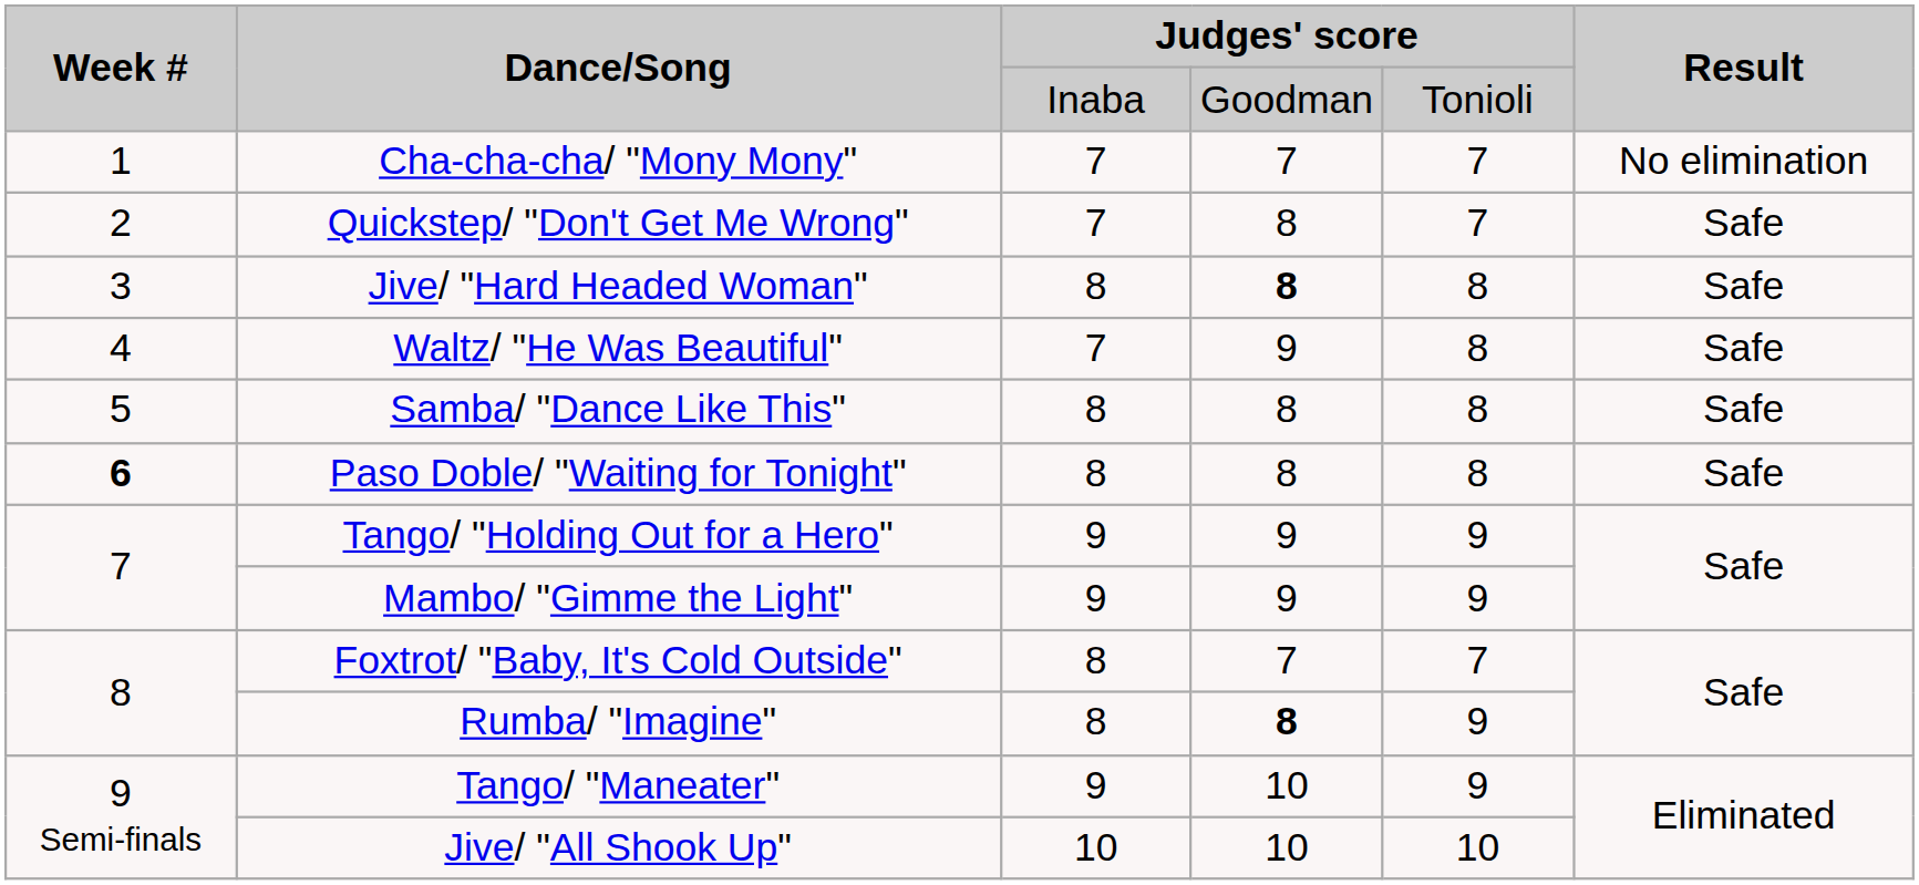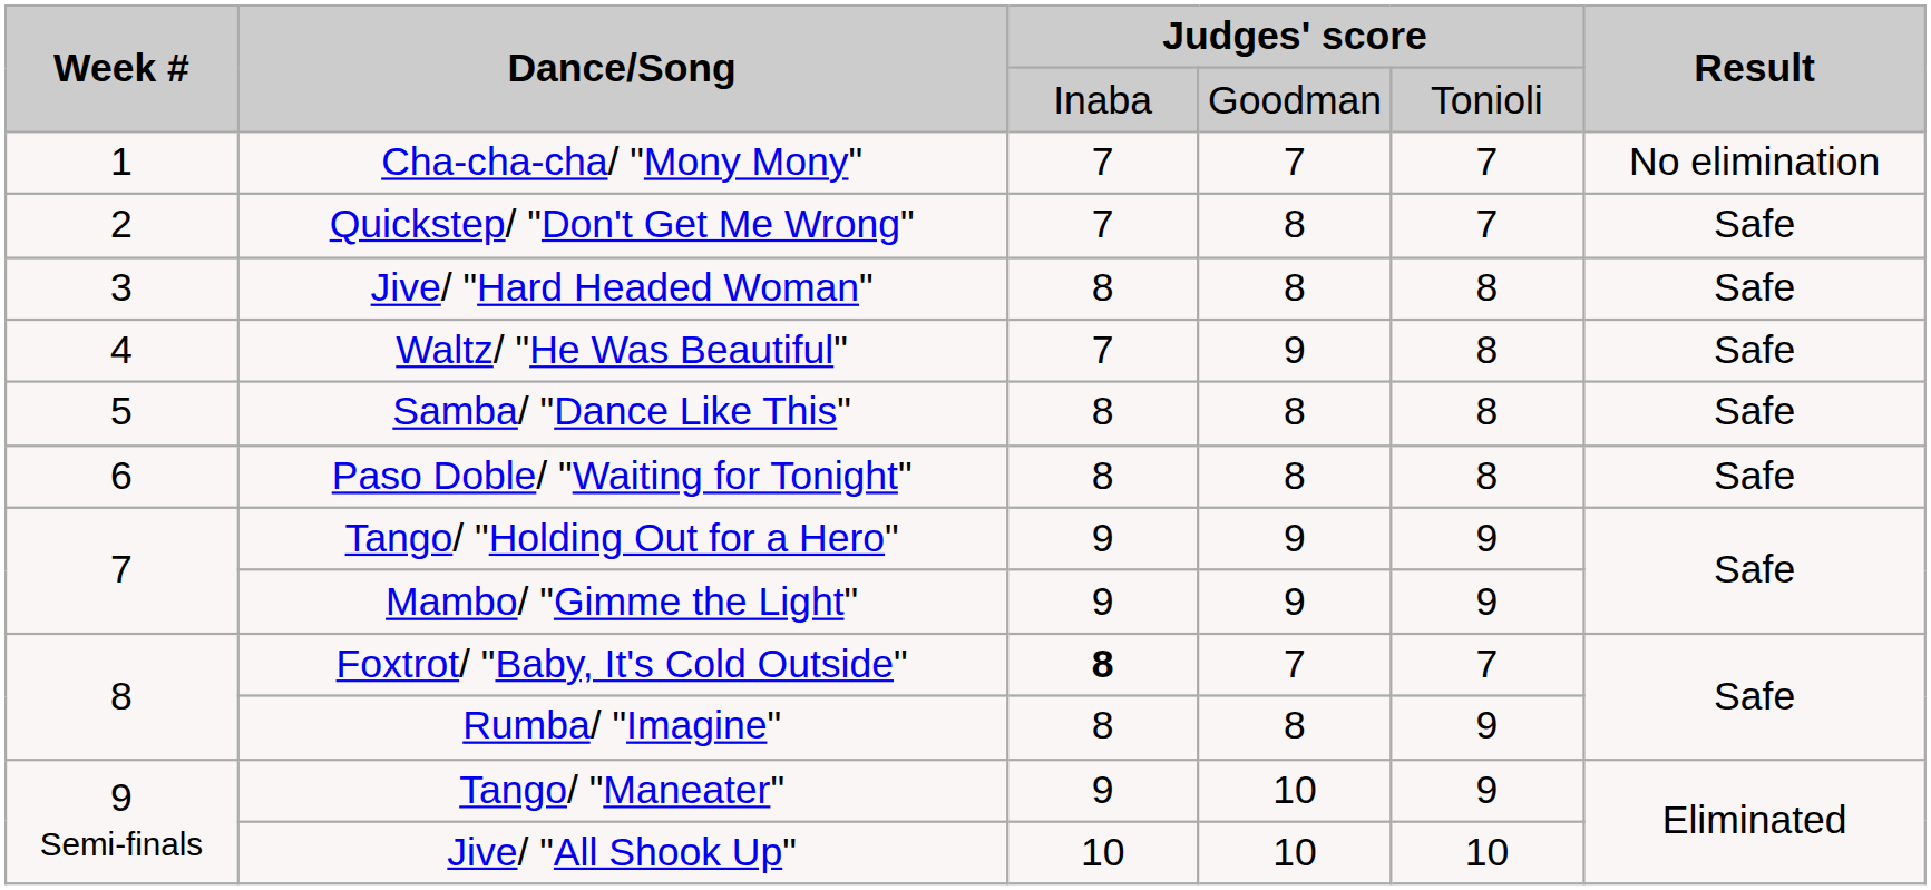Jive/ "Hard Headed Woman" | column 4: bold -> normal
Paso Doble/ "Waiting for Tonight" | Week #: bold -> normal
Foxtrot/ "Baby, It's Cold Outside" | column 3: normal -> bold
Rumba/ "Imagine" | column 4: bold -> normal
